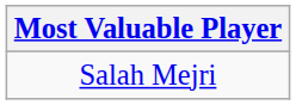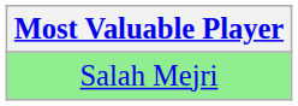row 2 | column 1: no background -> lightgreen background
